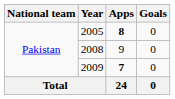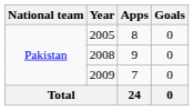2005 | Apps: bold -> normal
2009 | Apps: bold -> normal
